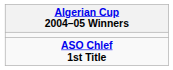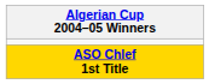row 3 | column 1: no background -> gold background
